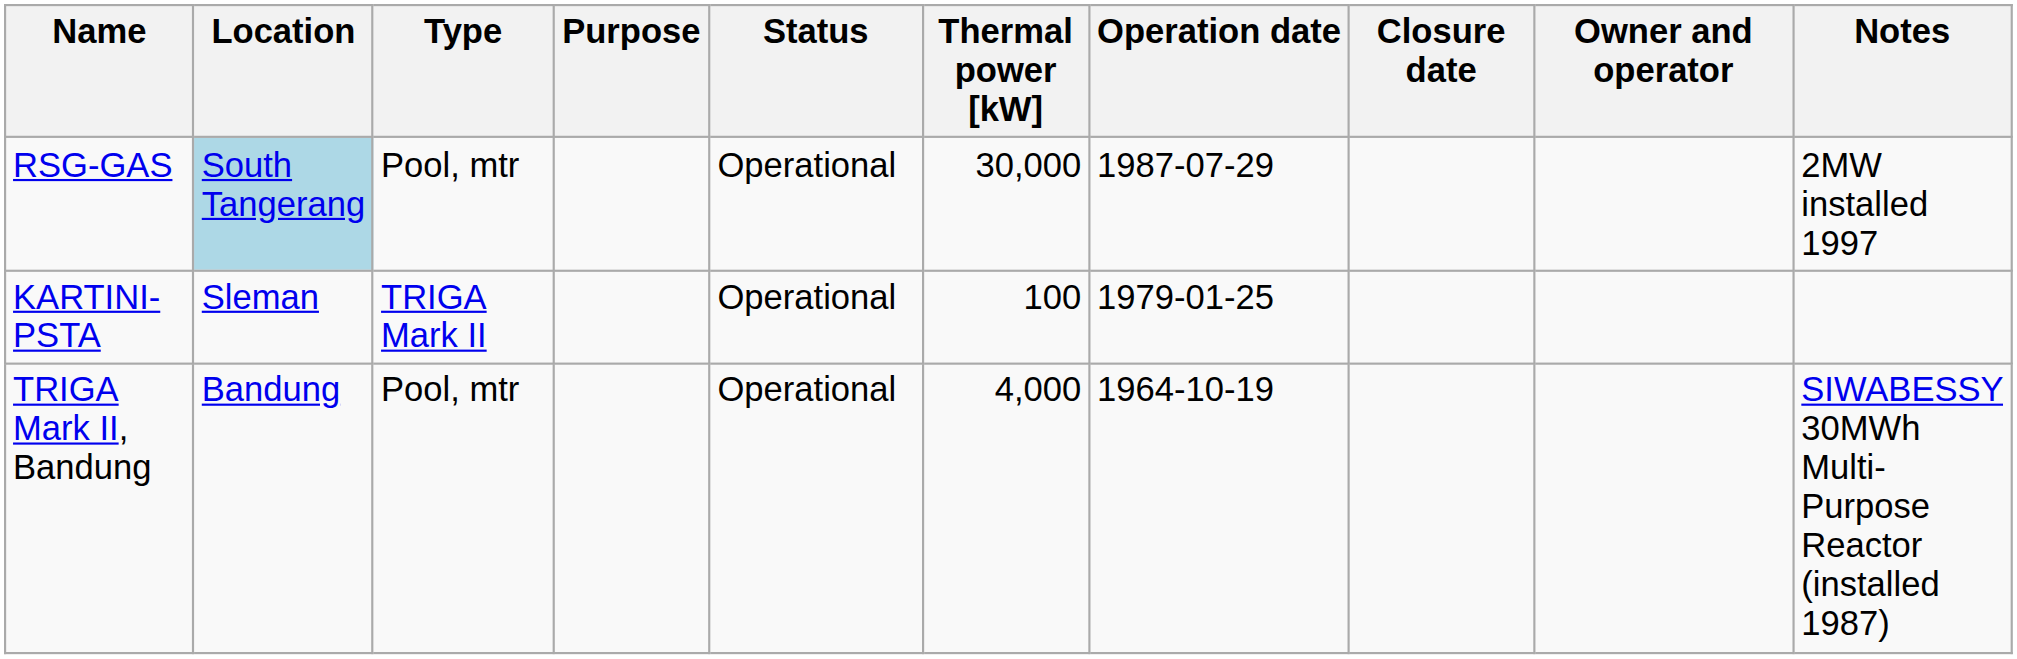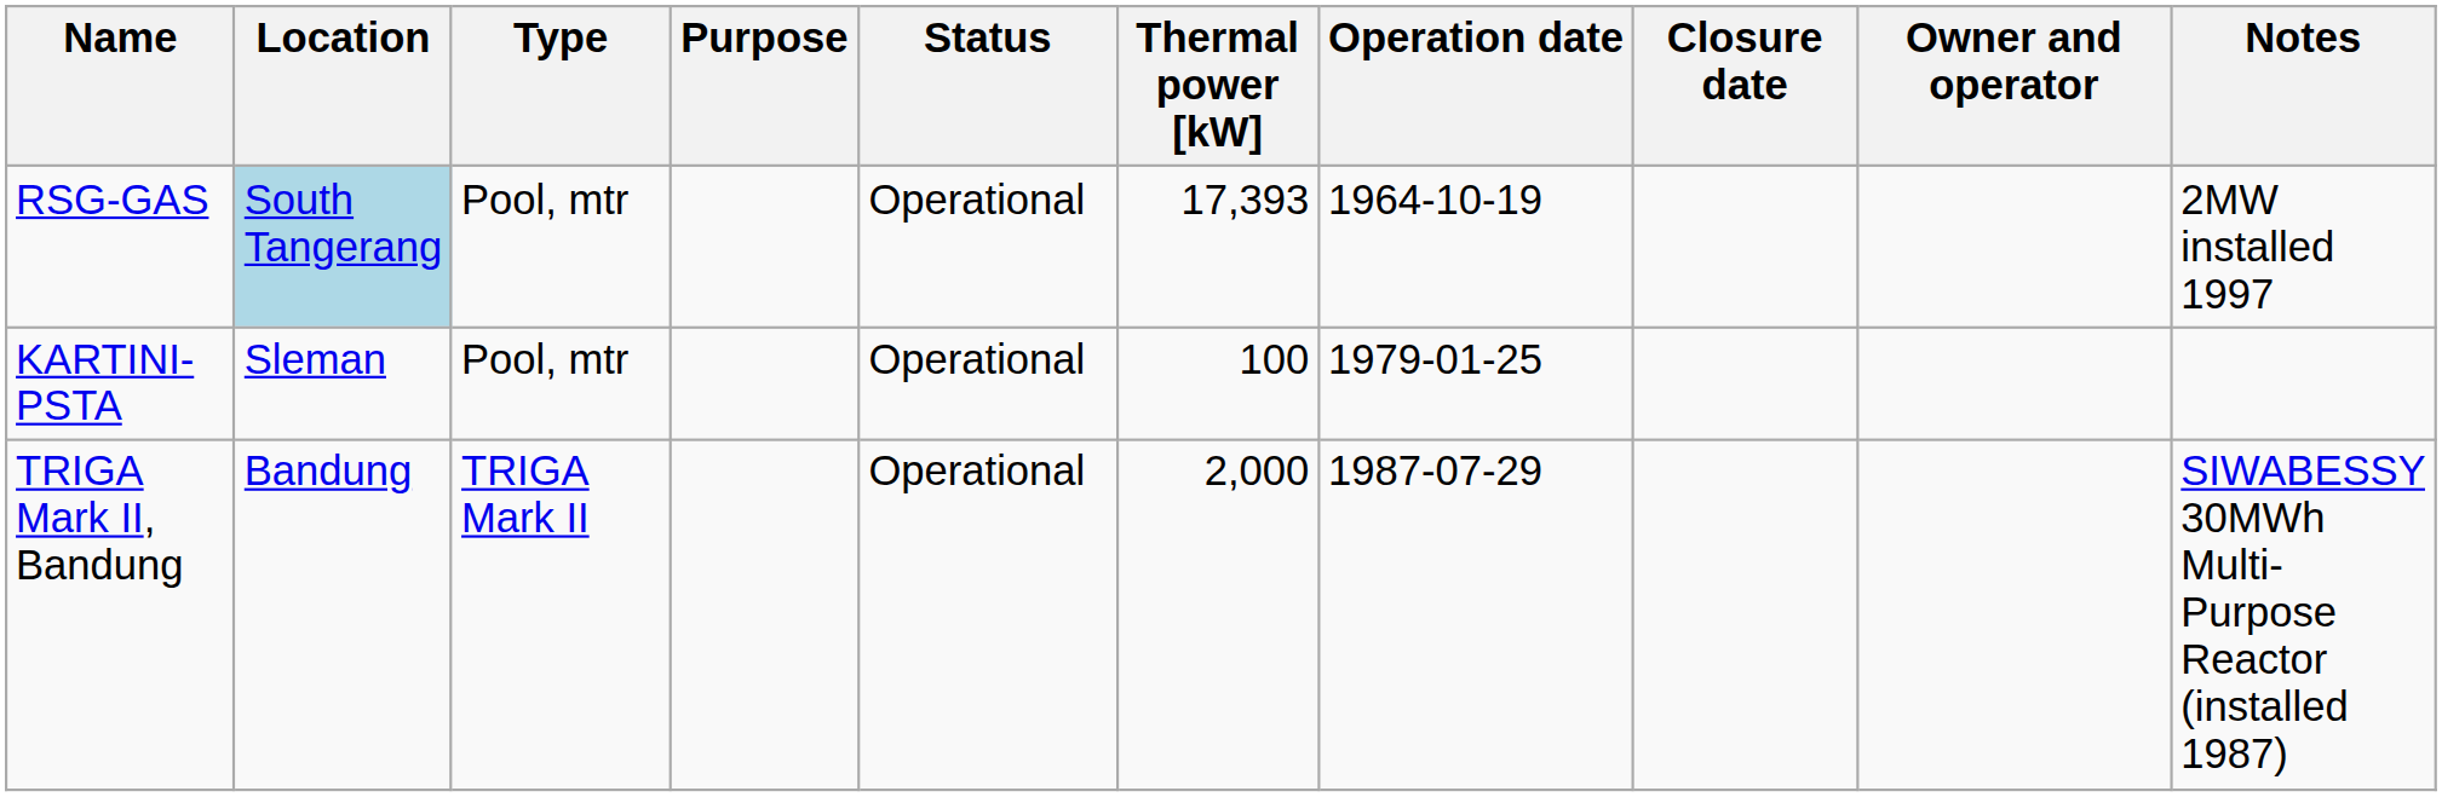RSG-GAS | Thermal power [kW]: 30,000 -> 17,393
RSG-GAS | Operation date: 1987-07-29 -> 1964-10-19
KARTINI-PSTA | Type: TRIGA Mark II -> Pool, mtr
TRIGA Mark II, Bandung | Type: Pool, mtr -> TRIGA Mark II
TRIGA Mark II, Bandung | Thermal power [kW]: 4,000 -> 2,000
TRIGA Mark II, Bandung | Operation date: 1964-10-19 -> 1987-07-29
